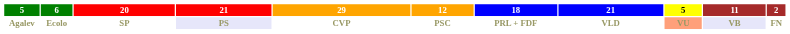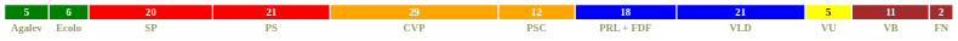Agalev | column 4: lavender background -> no background
Agalev | column 9: lightsalmon background -> no background
Agalev | column 10: lavender background -> no background
